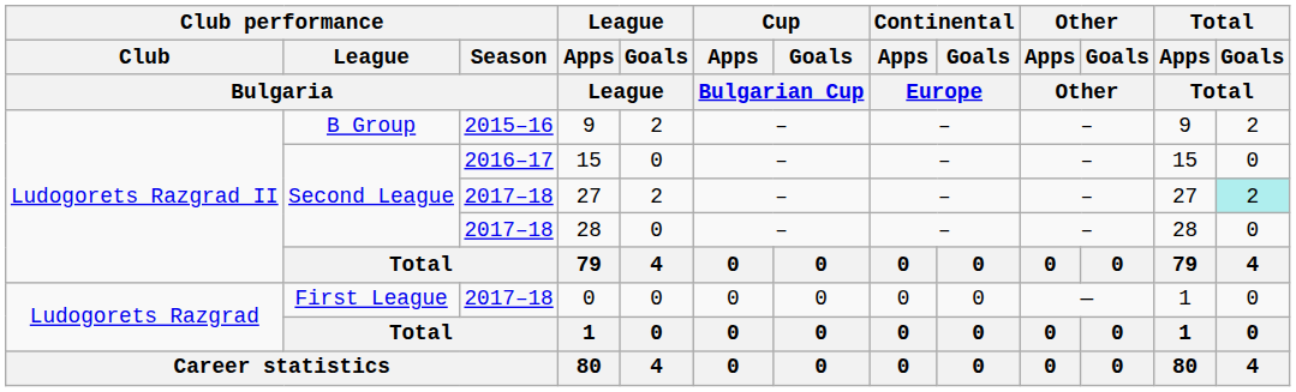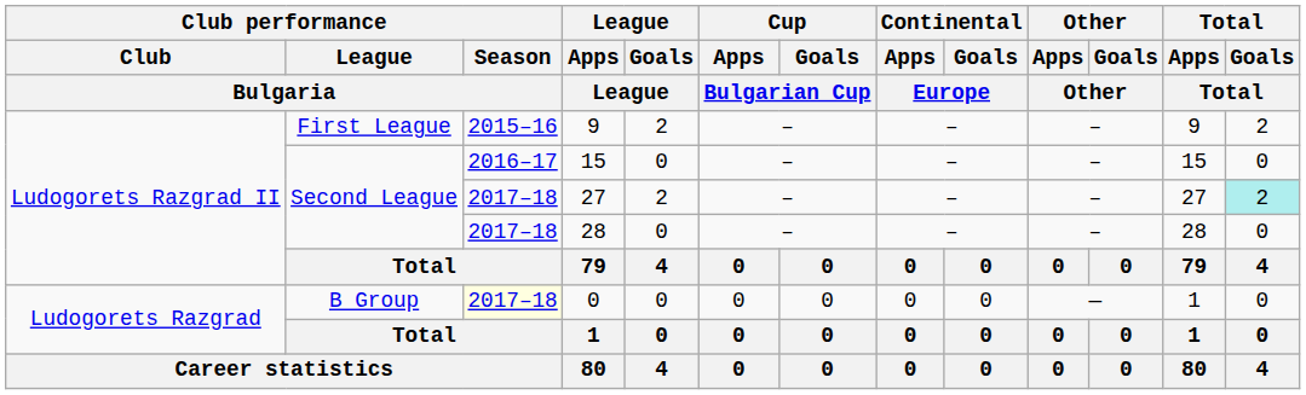row 4 | Club performance / League / Bulgaria: B Group -> First League
row 9 | Club performance / League / Bulgaria: First League -> B Group
row 9 | Club performance / Season / Bulgaria: no background -> lightyellow background
